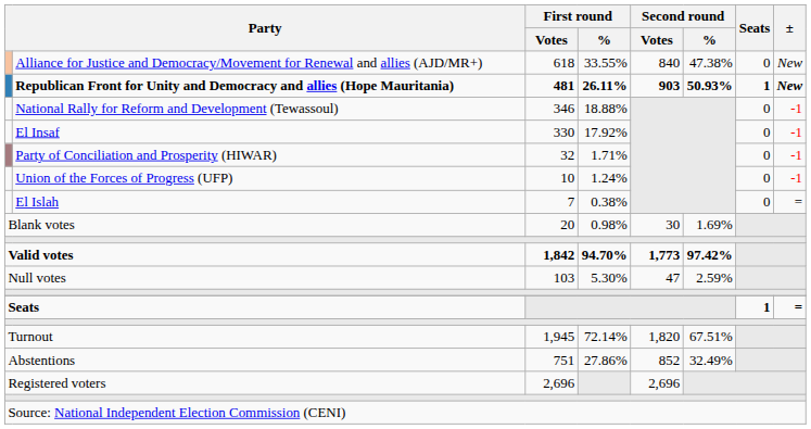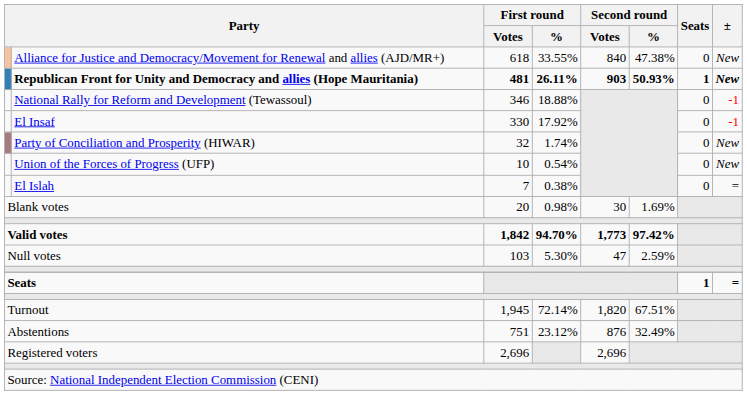Party of Conciliation and Prosperity (HIWAR) | First round / %: 1.71% -> 1.74%
Party of Conciliation and Prosperity (HIWAR) | ±: -1 -> New
Union of the Forces of Progress (UFP) | First round / %: 1.24% -> 0.54%
Union of the Forces of Progress (UFP) | ±: -1 -> New
Abstentions | First round / %: 27.86% -> 23.12%
Abstentions | Second round / Votes: 852 -> 876
